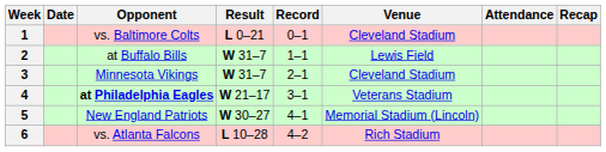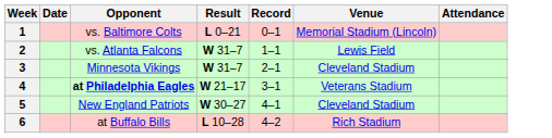- column: Recap
1 | Venue: Cleveland Stadium -> Memorial Stadium (Lincoln)
2 | Opponent: at Buffalo Bills -> vs. Atlanta Falcons
5 | Venue: Memorial Stadium (Lincoln) -> Cleveland Stadium
6 | Opponent: vs. Atlanta Falcons -> at Buffalo Bills
